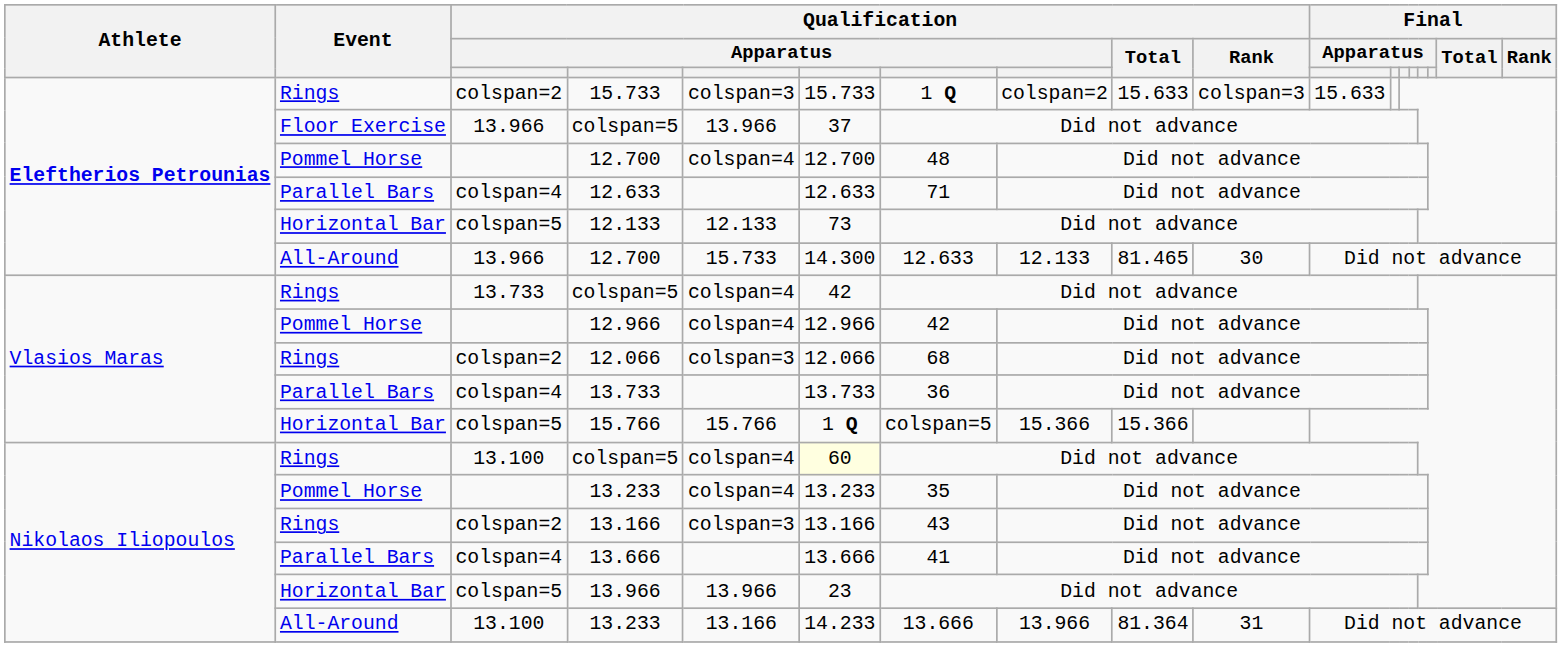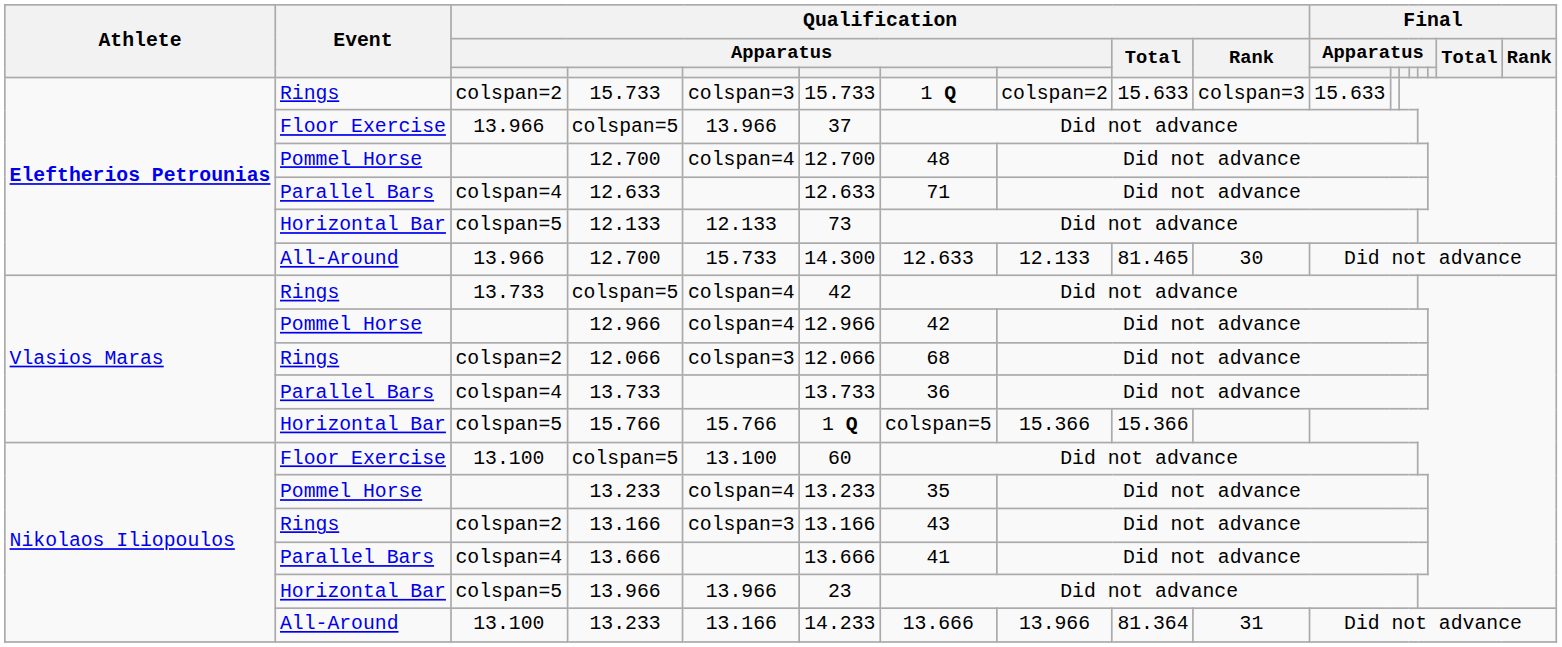13.100 / colspan=5 | Event: Rings -> Floor Exercise
13.100 / colspan=5 | column 5: colspan=4 -> 13.100
13.100 / colspan=5 | column 6: lightyellow background -> no background
